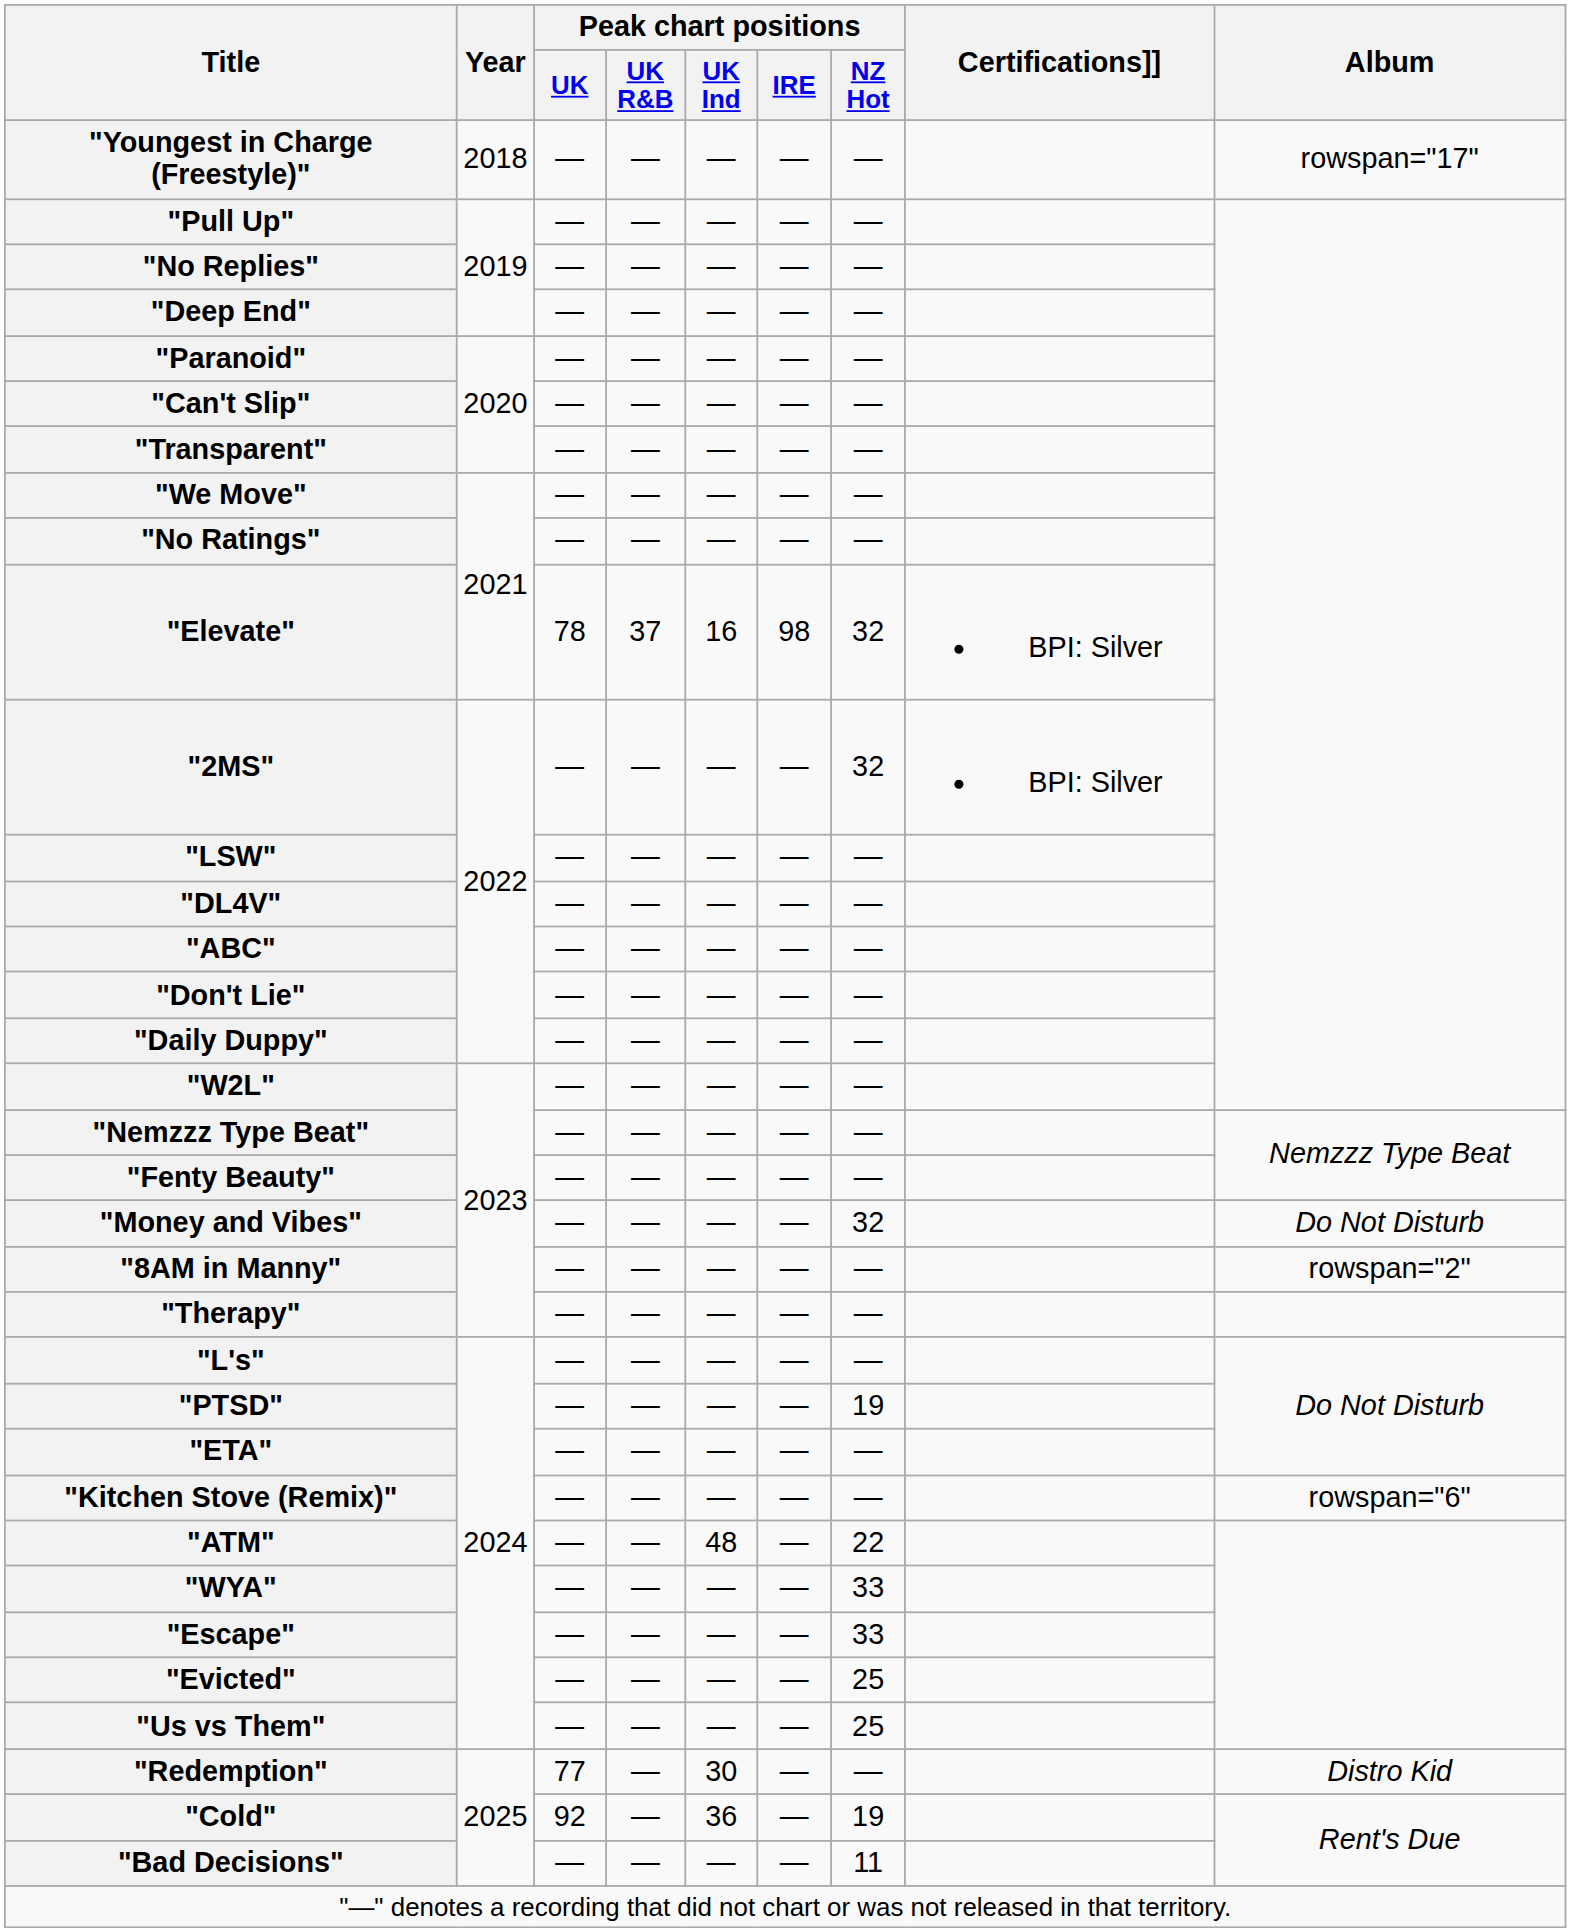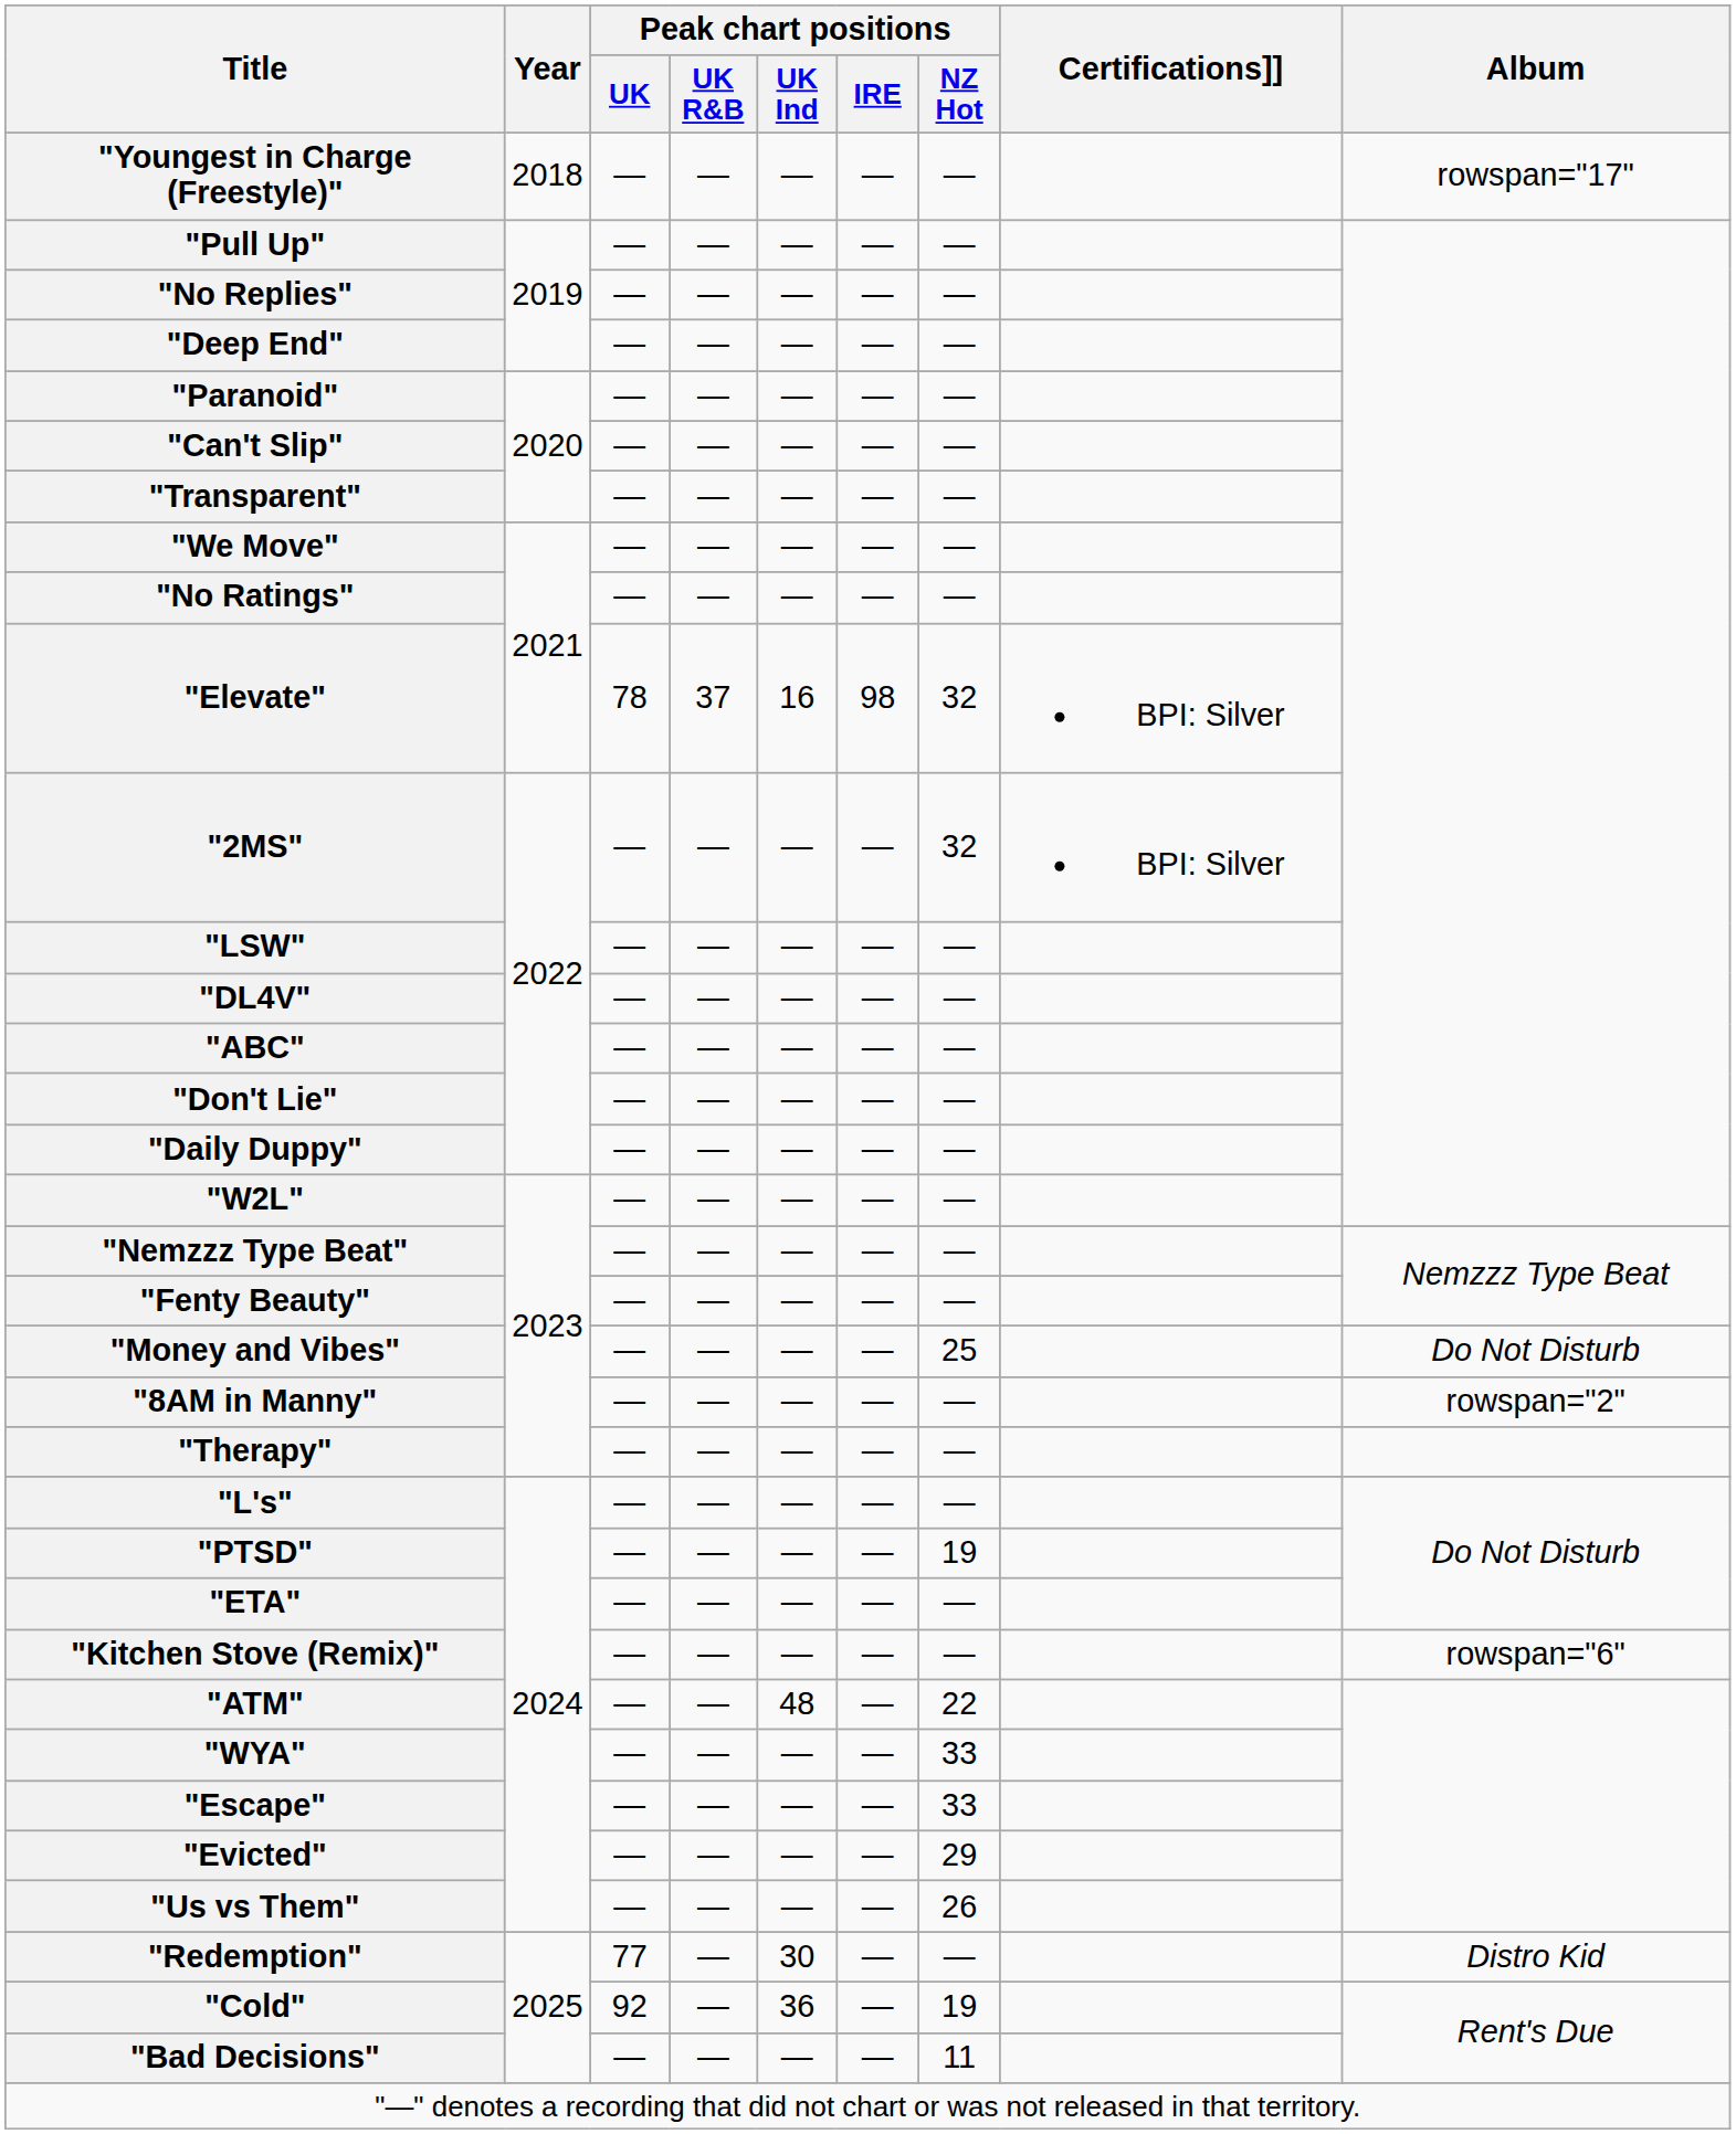"Money and Vibes" | Peak chart positions / NZ Hot: 32 -> 25
"Evicted" | Peak chart positions / NZ Hot: 25 -> 29
"Us vs Them" | Peak chart positions / NZ Hot: 25 -> 26
